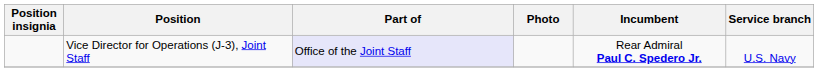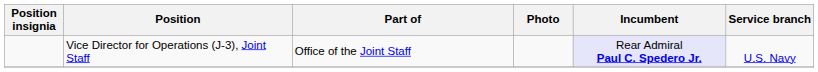Vice Director for Operations (J-3), Joint Staff | Part of: lavender background -> no background
Vice Director for Operations (J-3), Joint Staff | Incumbent: no background -> lavender background
